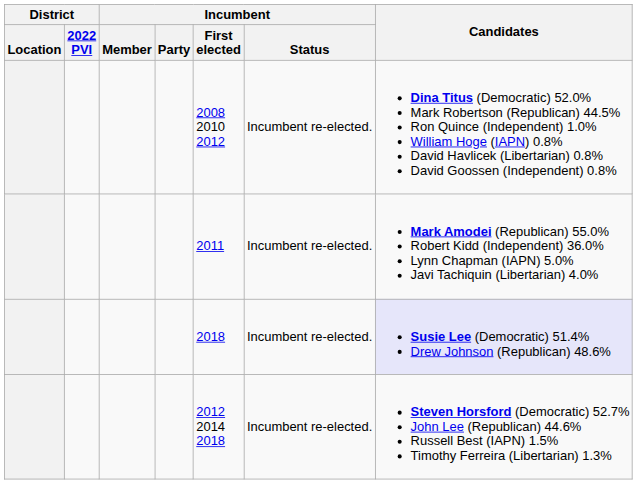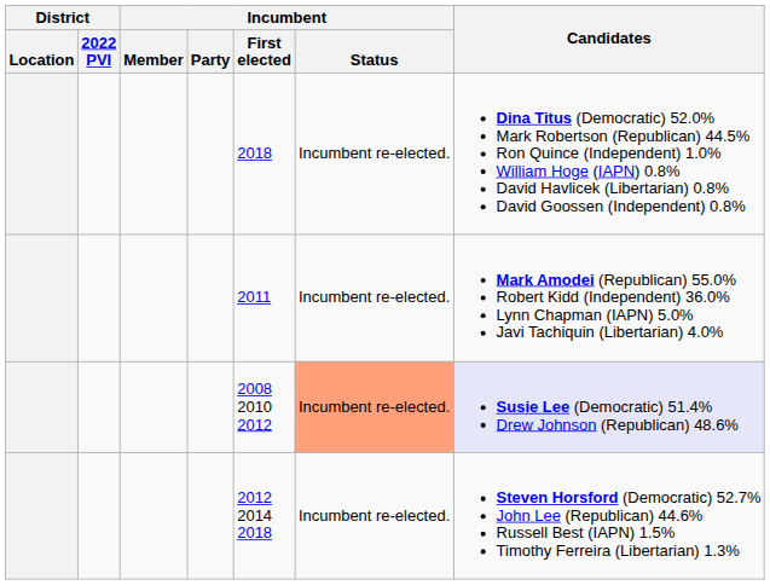row 3 | Incumbent / First elected: 2008 2010 2012 -> 2018
row 5 | Incumbent / First elected: 2018 -> 2008 2010 2012
row 5 | Incumbent / Status: no background -> lightsalmon background
